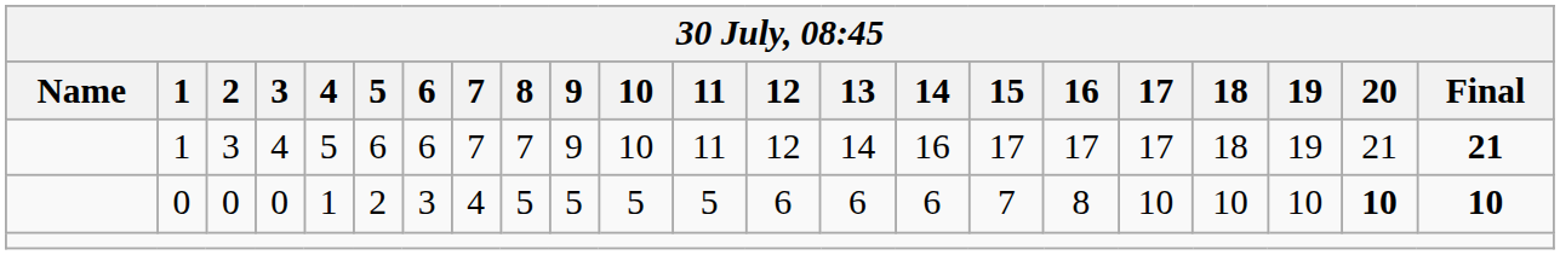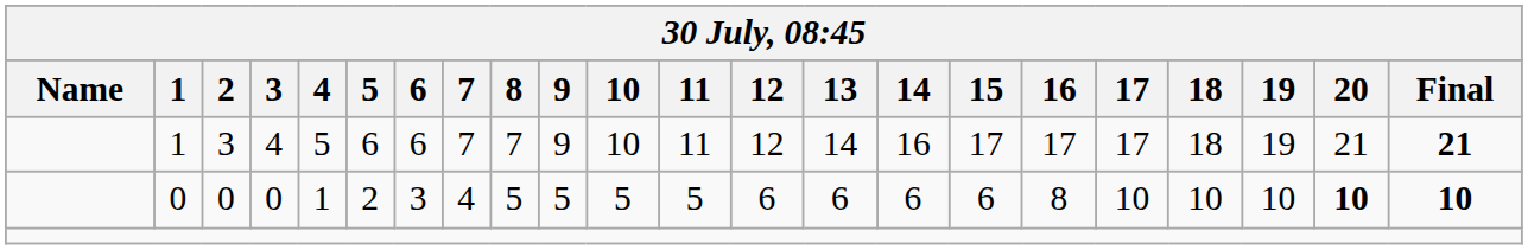row 4 | 15: 7 -> 6
